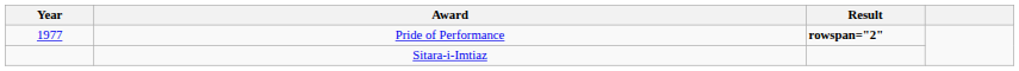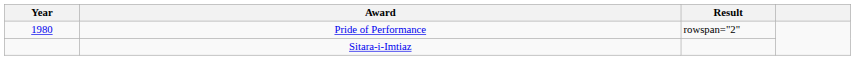Pride of Performance | Year: 1977 -> 1980
Pride of Performance | Result: bold -> normal
